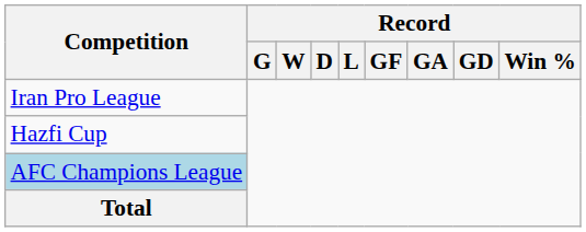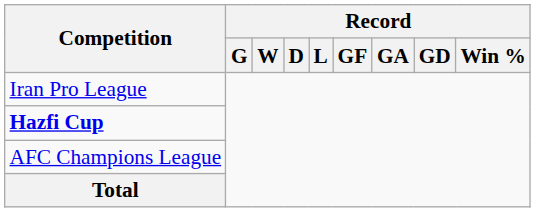Hazfi Cup | Competition: normal -> bold
AFC Champions League | Competition: lightblue background -> no background
